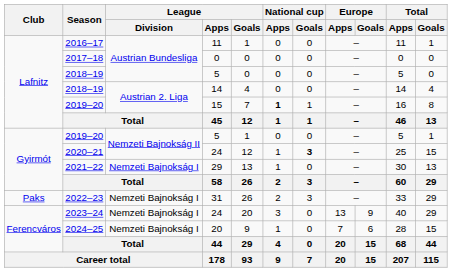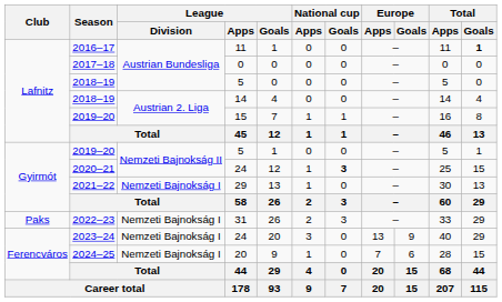2016–17 | Total / Goals: normal -> bold
2019–20 / 15 | National cup / Apps: bold -> normal
